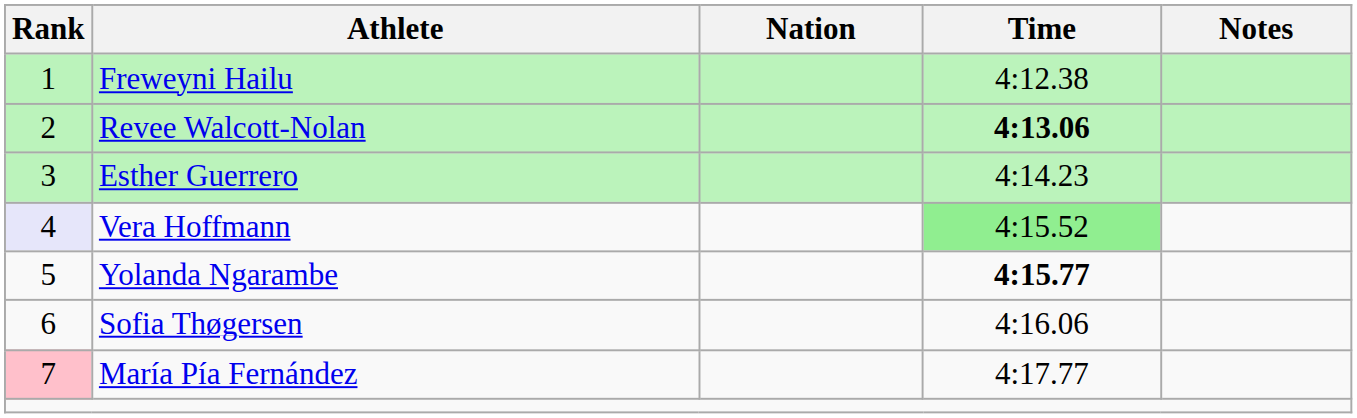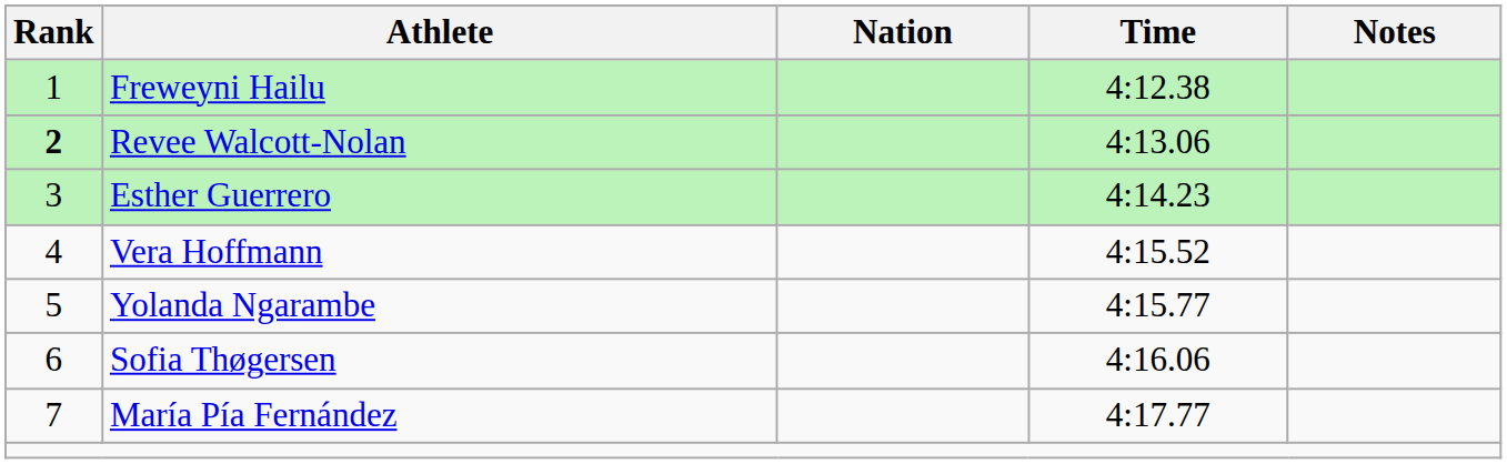Revee Walcott-Nolan | Rank: normal -> bold
Revee Walcott-Nolan | Time: bold -> normal
Vera Hoffmann | Rank: lavender background -> no background
Vera Hoffmann | Time: lightgreen background -> no background
Yolanda Ngarambe | Time: bold -> normal
María Pía Fernández | Rank: pink background -> no background
